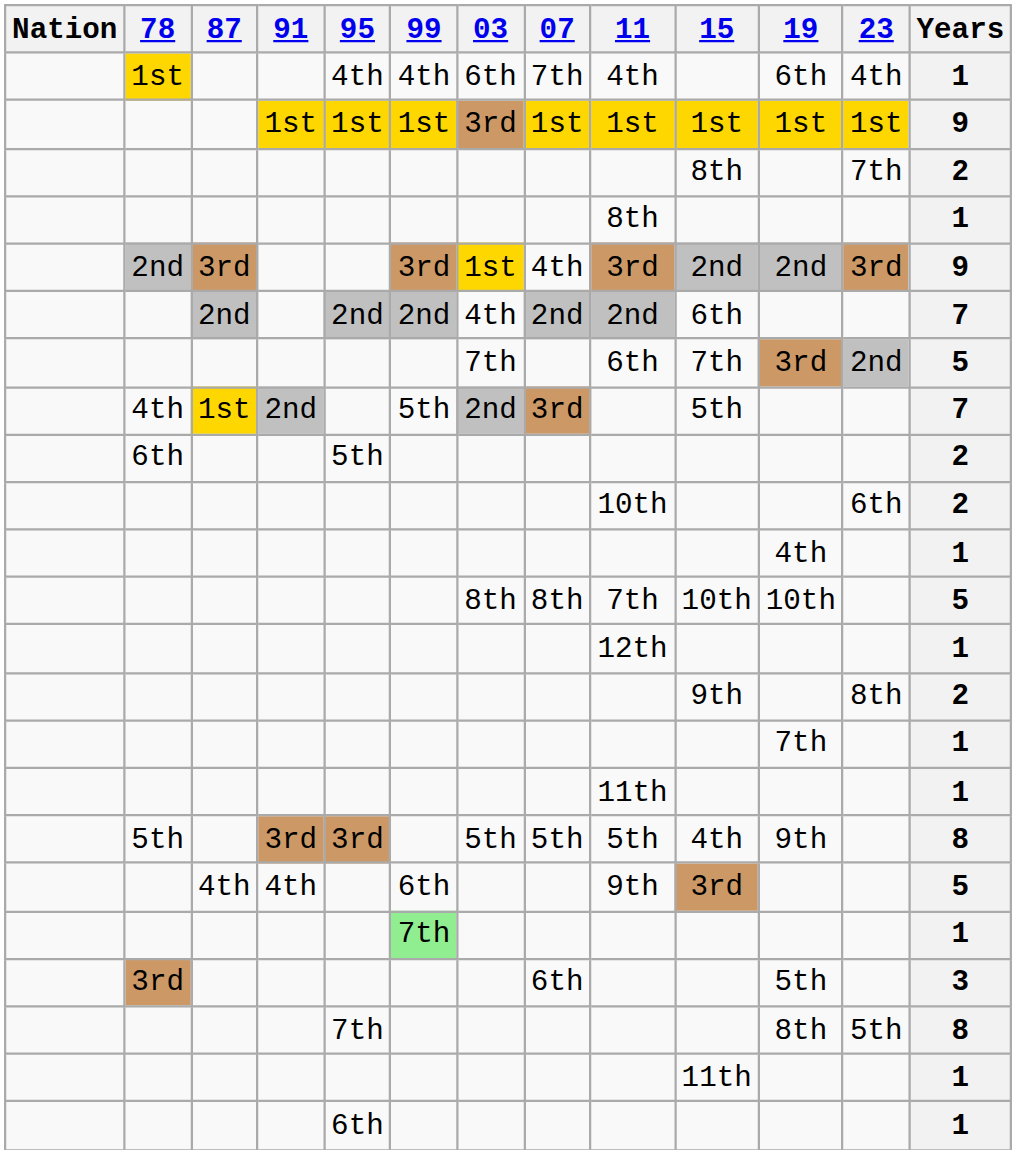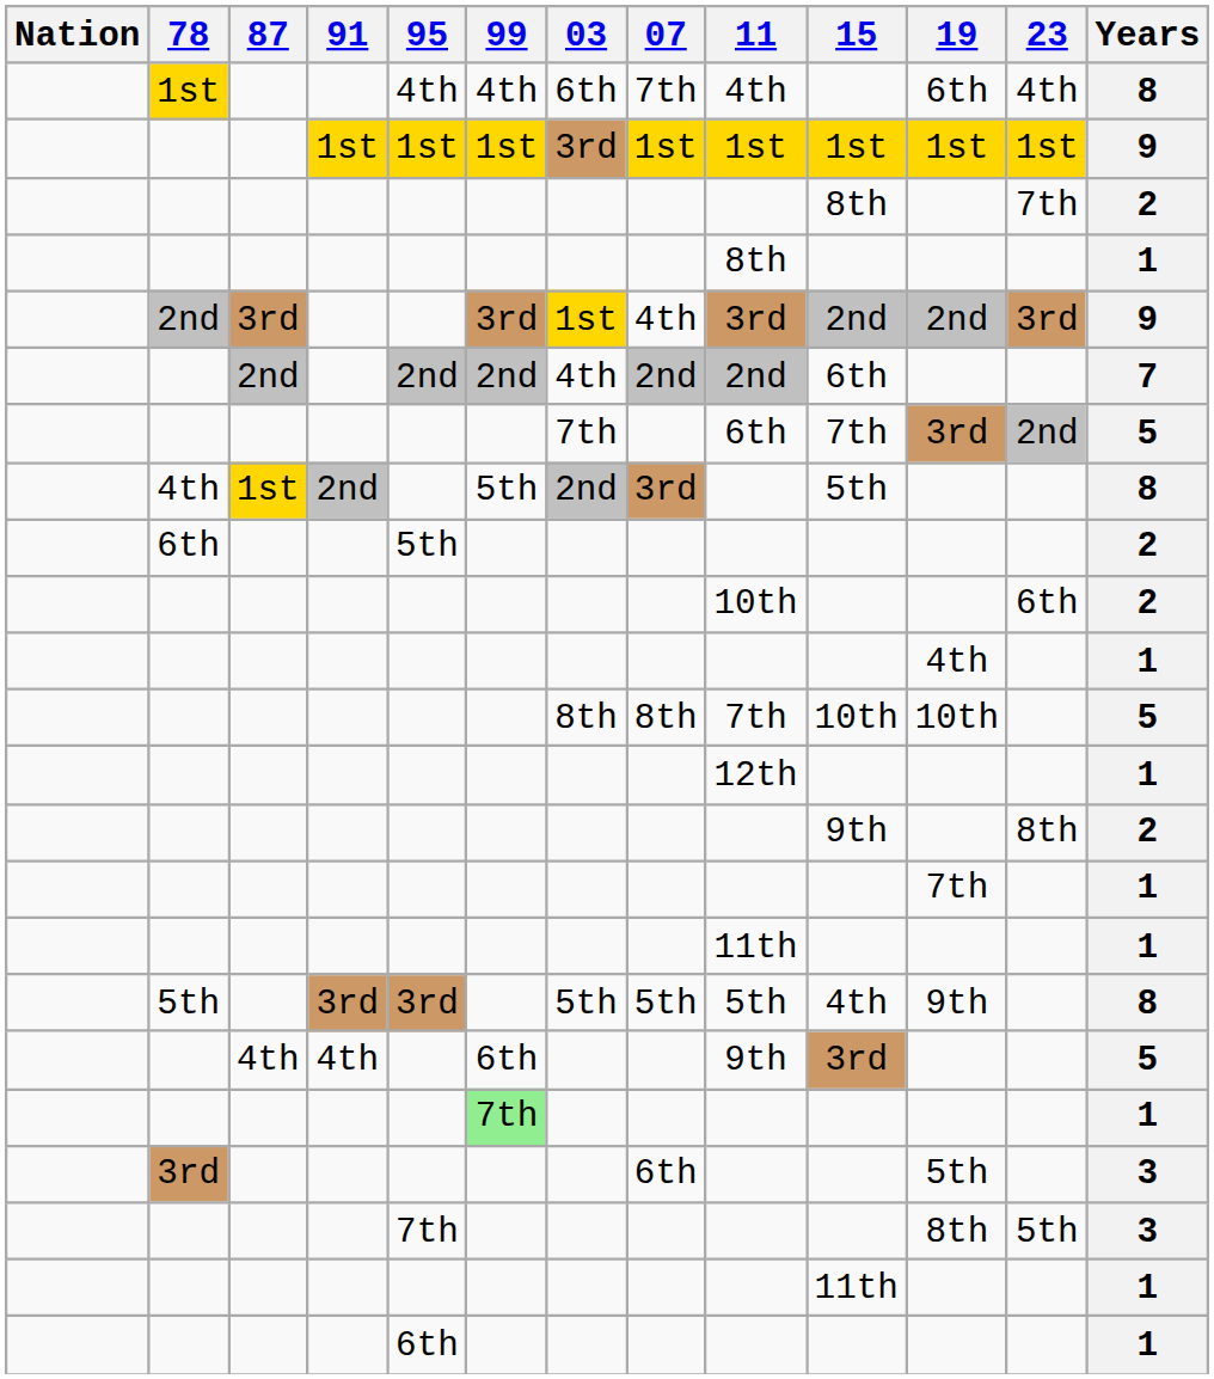row 2 | Years: 1 -> 8
row 9 | Years: 7 -> 8
row 22 | Years: 8 -> 3
